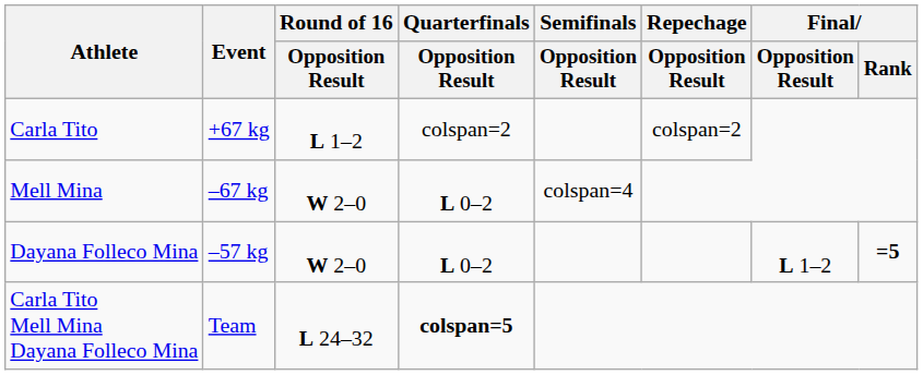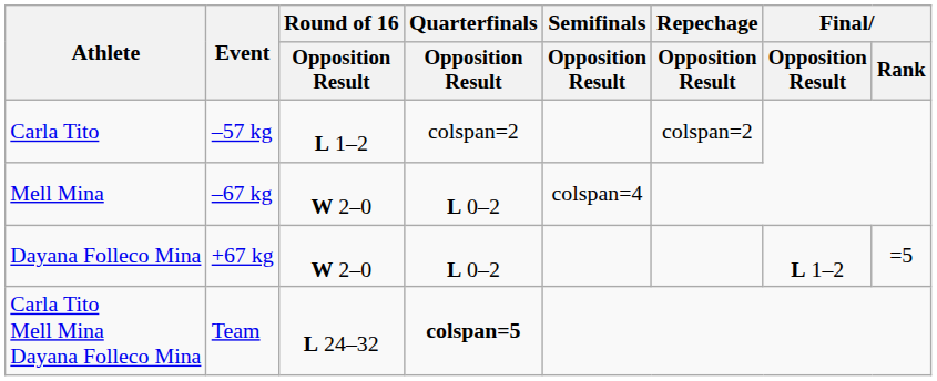Carla Tito | Event: +67 kg -> –57 kg
Dayana Folleco Mina | Event: –57 kg -> +67 kg
Dayana Folleco Mina | Final / Rank: bold -> normal
